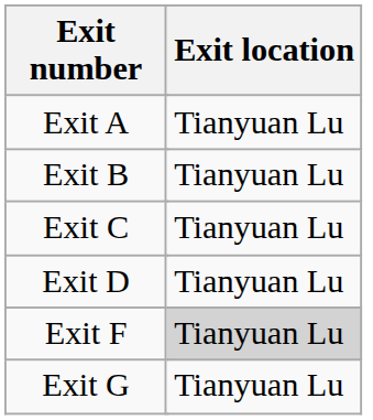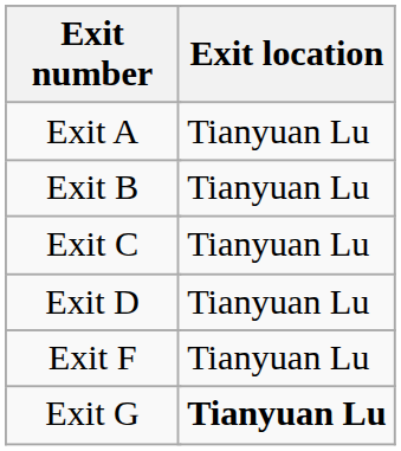Exit F | Exit location: lightgrey background -> no background
Exit G | Exit location: normal -> bold
